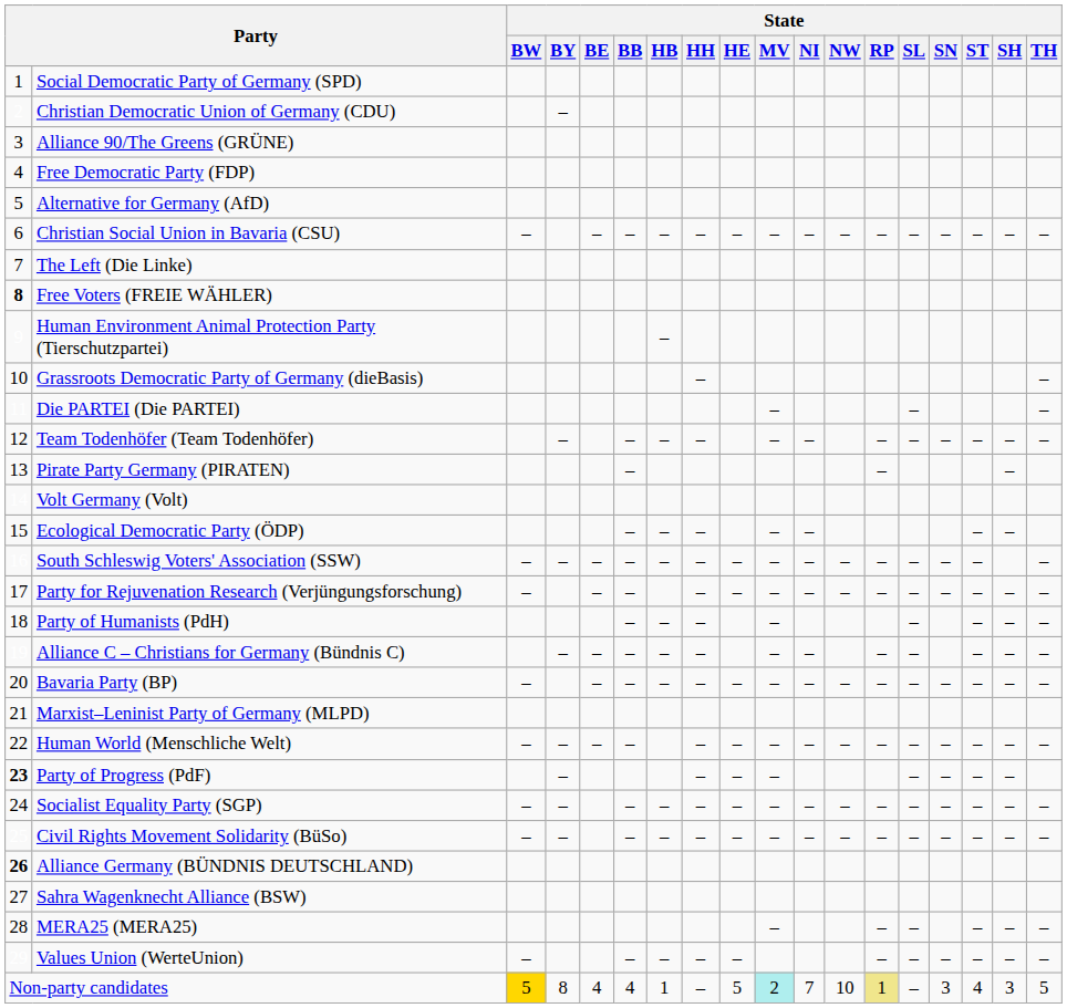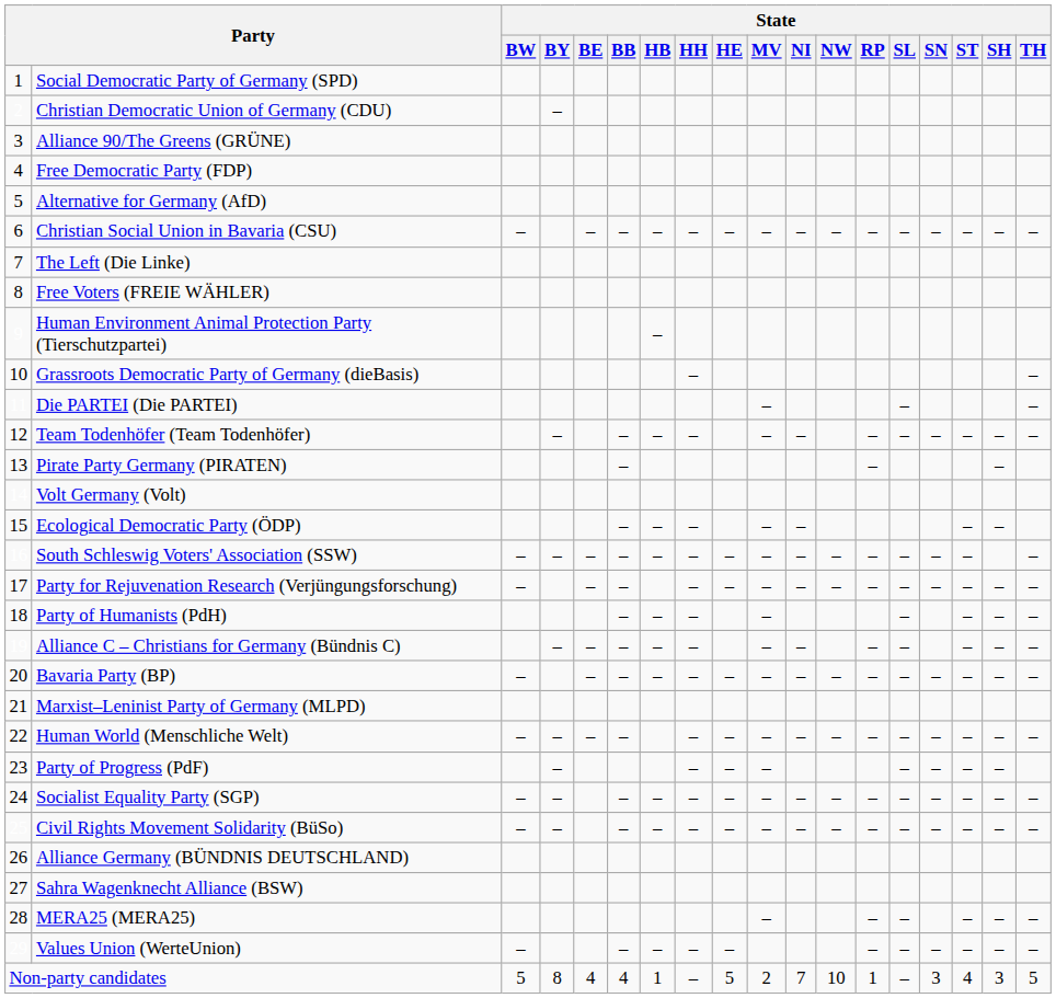Free Voters (FREIE WÄHLER) | column 1: bold -> normal
Party of Progress (PdF) | column 1: bold -> normal
Alliance Germany (BÜNDNIS DEUTSCHLAND) | column 1: bold -> normal
Non-party candidates | State / BW: gold background -> no background
Non-party candidates | State / MV: paleturquoise background -> no background
Non-party candidates | State / RP: khaki background -> no background
